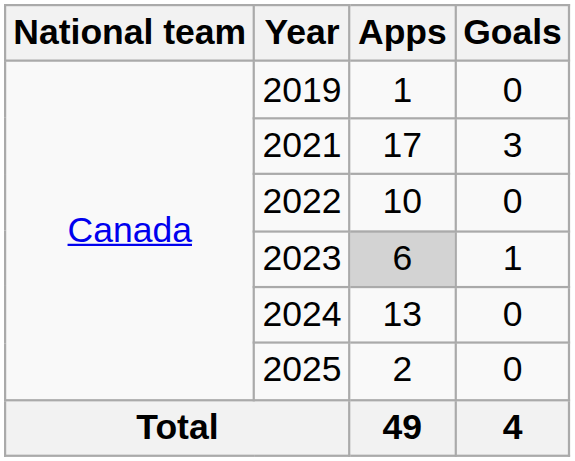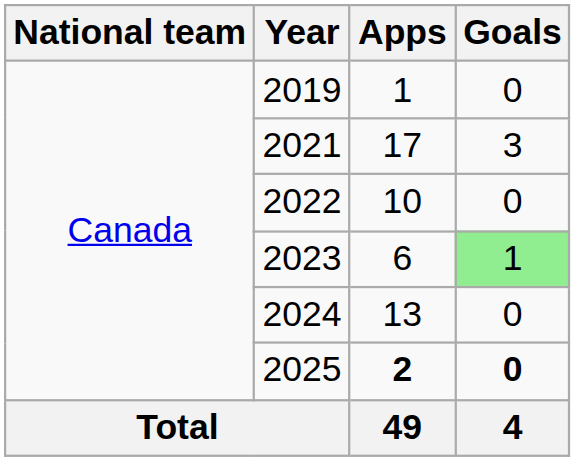2023 | Apps: lightgrey background -> no background
2023 | Goals: no background -> lightgreen background
2025 | Apps: normal -> bold
2025 | Goals: normal -> bold
